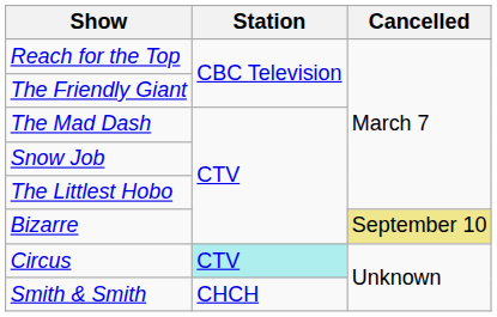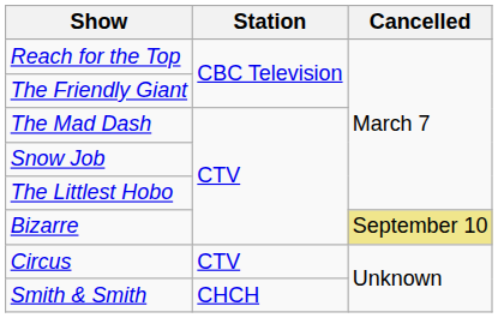Circus | Station: paleturquoise background -> no background
